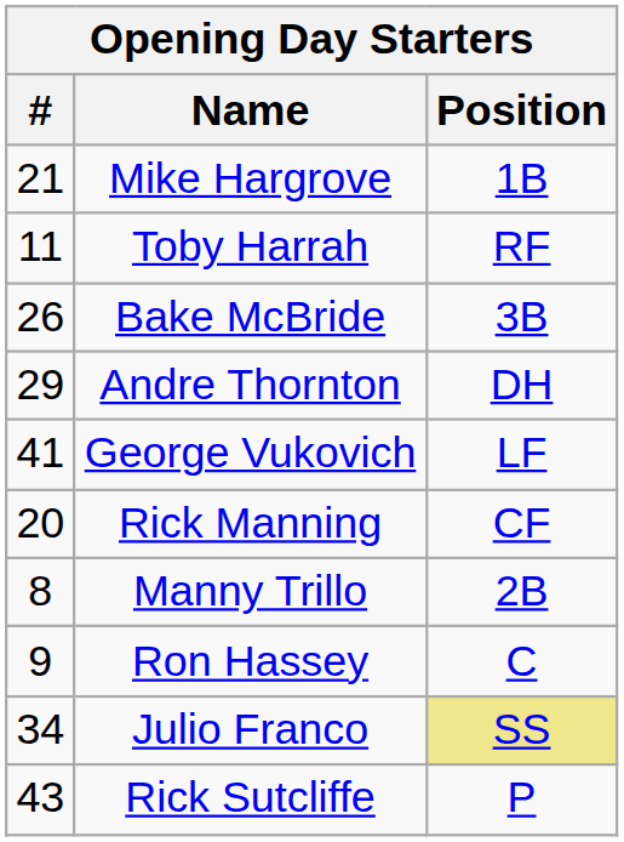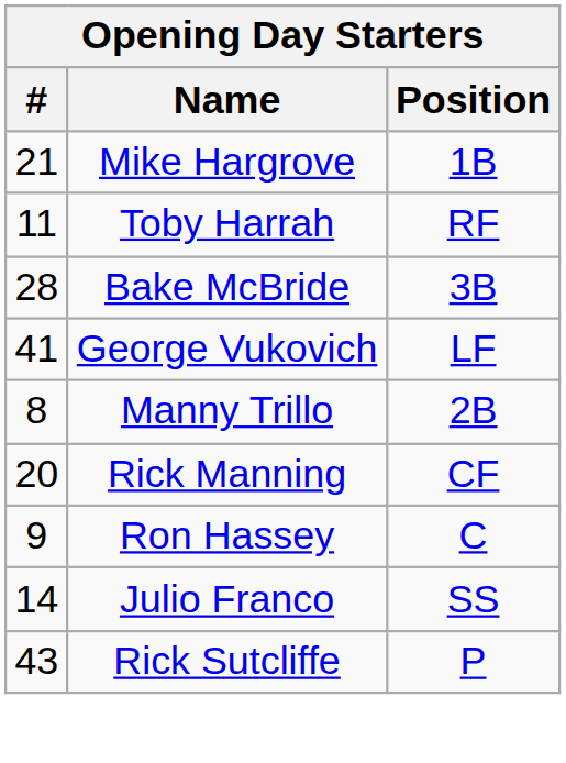Bake McBride | #: 26 -> 28
- row: 29 | Andre Thornton | DH
rows swapped: Manny Trillo <-> Rick Manning
Julio Franco | #: 34 -> 14
Julio Franco | Position: khaki background -> no background
